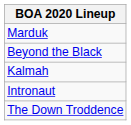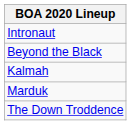row 2 | column 1: Marduk -> Intronaut
row 5 | column 1: Intronaut -> Marduk
